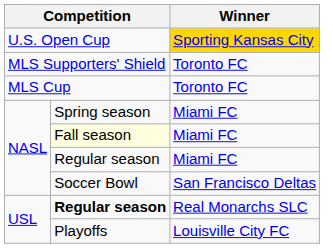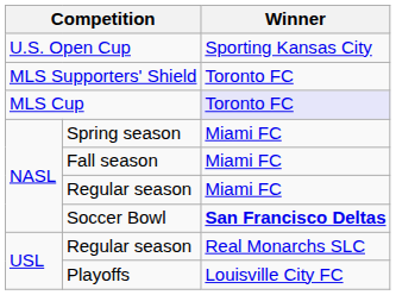U.S. Open Cup | Winner: gold background -> no background
MLS Cup | Winner: no background -> lavender background
Fall season | column 2: lightyellow background -> no background
Soccer Bowl | Winner: normal -> bold
Regular season / Real Monarchs SLC | column 2: bold -> normal
